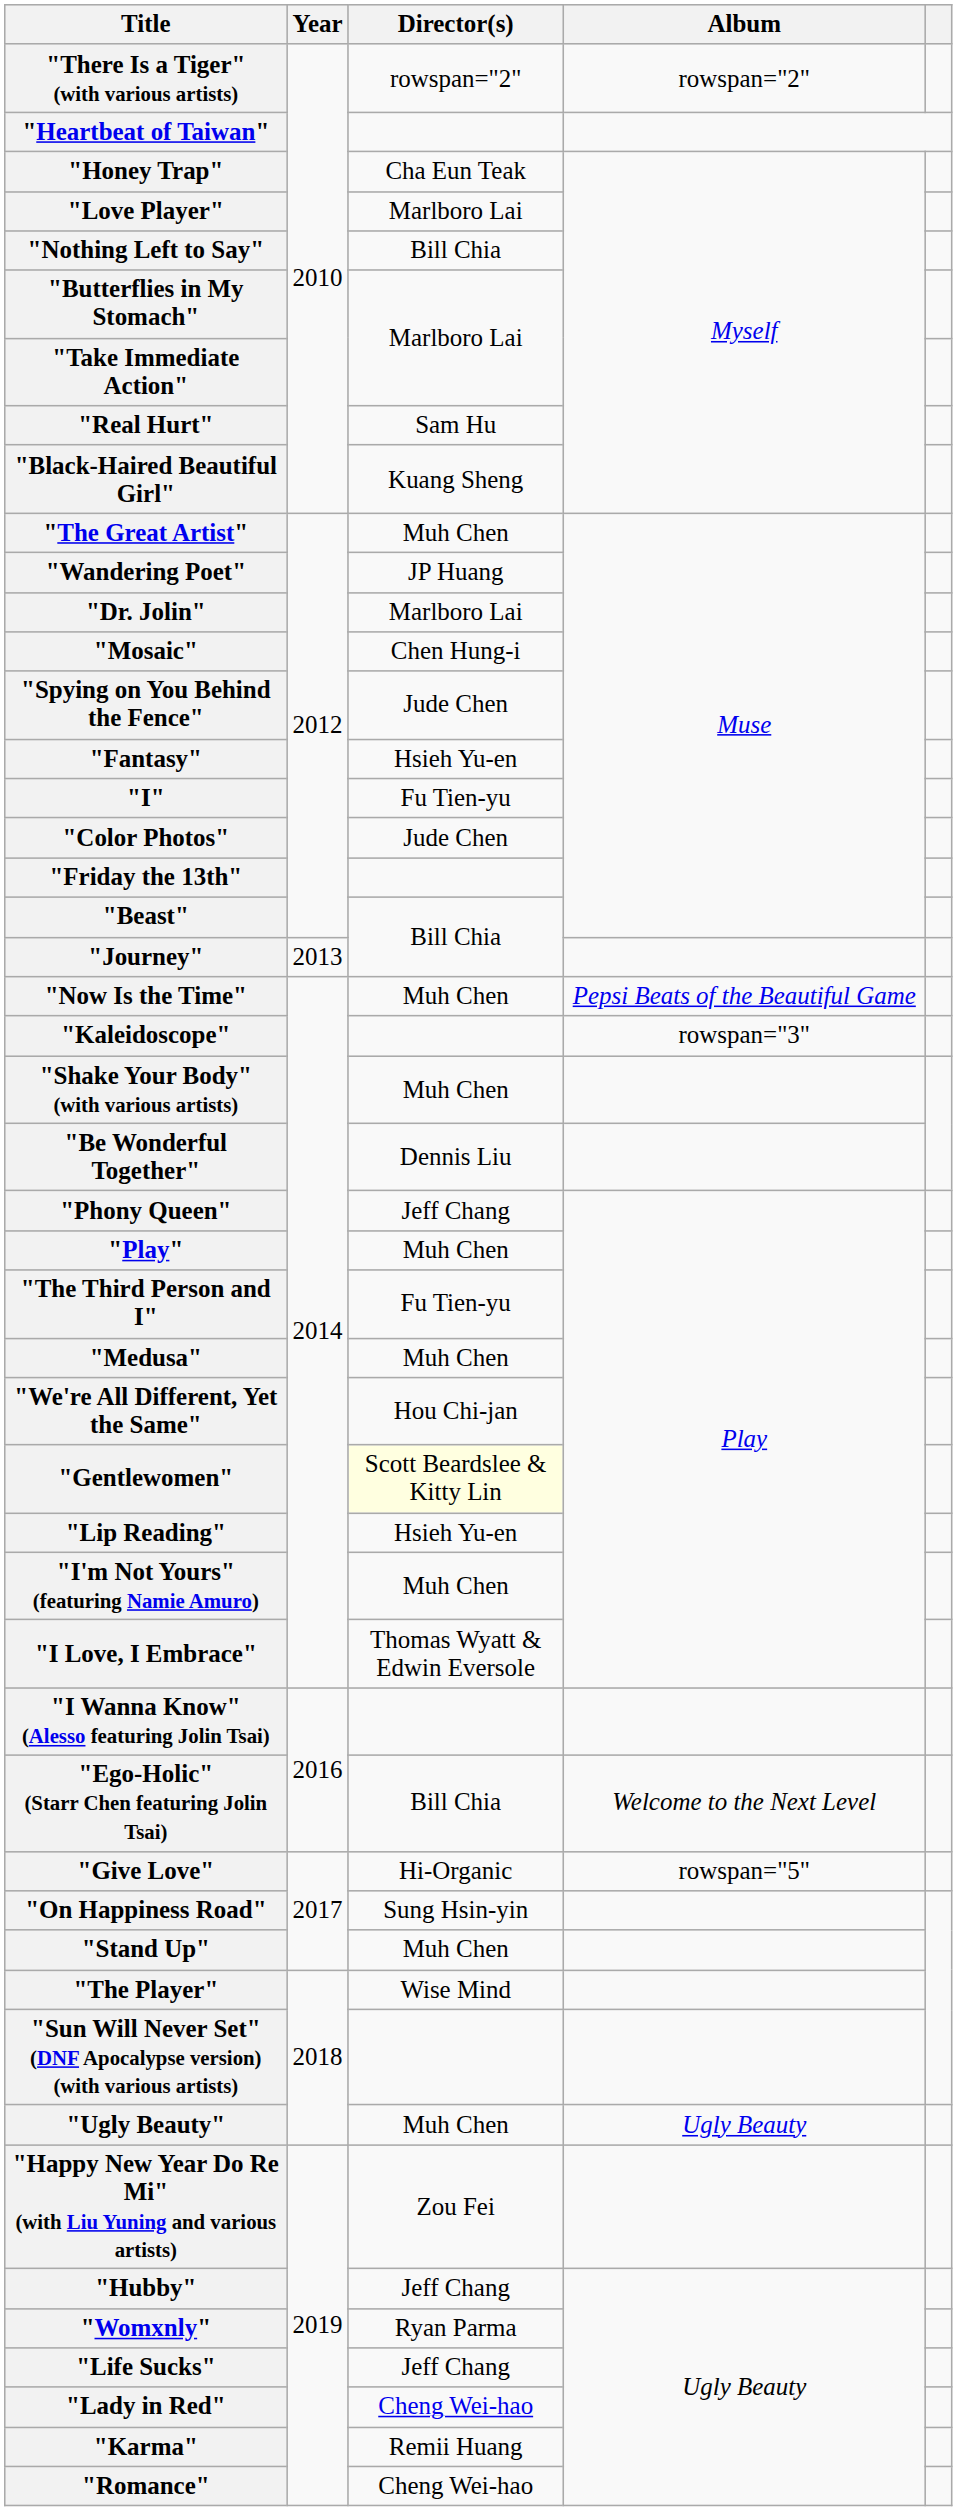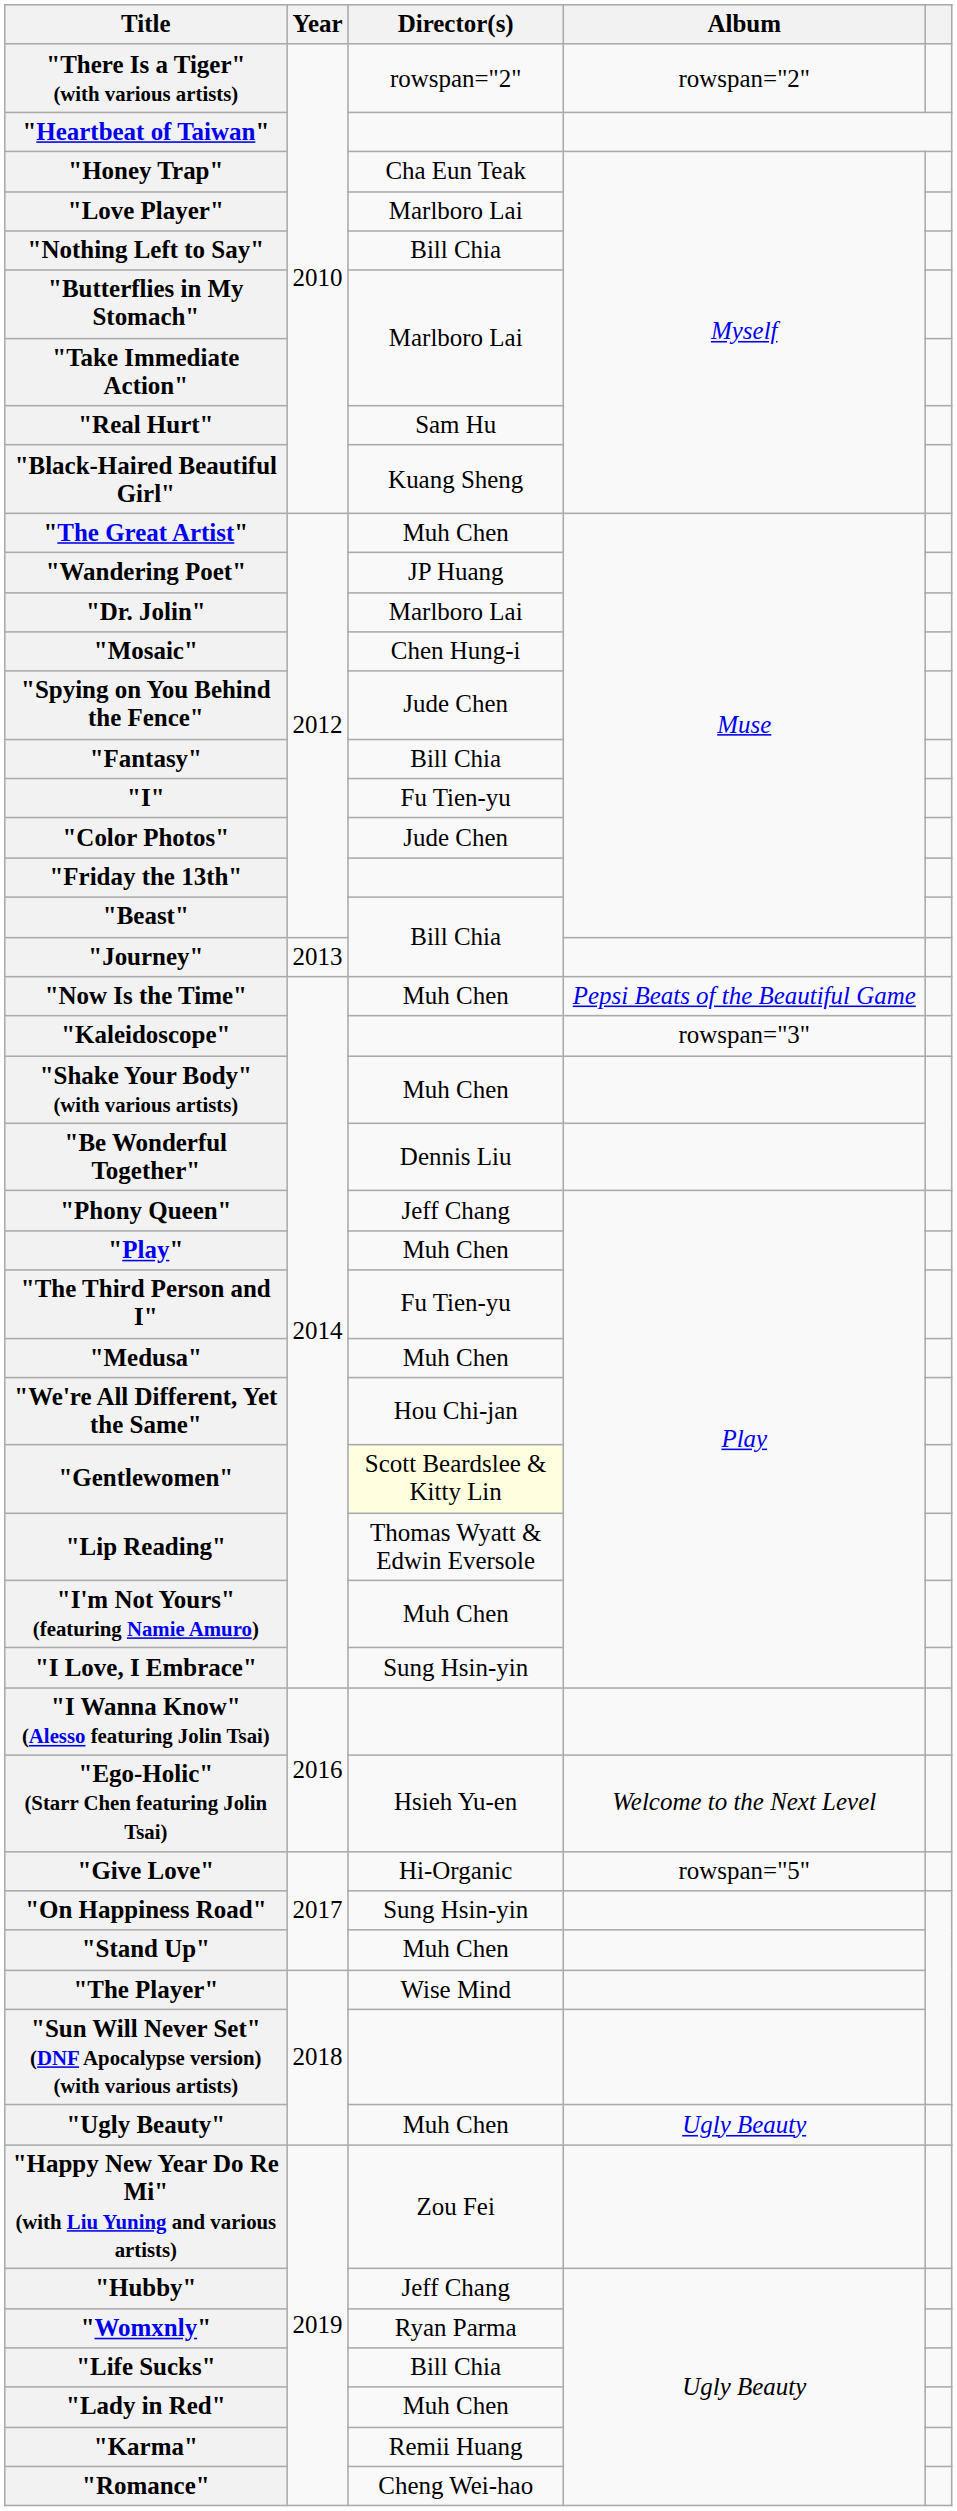"Fantasy" | Director(s): Hsieh Yu-en -> Bill Chia
"Lip Reading" | Director(s): Hsieh Yu-en -> Thomas Wyatt & Edwin Eversole
"I Love, I Embrace" | Director(s): Thomas Wyatt & Edwin Eversole -> Sung Hsin-yin
"Ego-Holic" (Starr Chen featuring Jolin Tsai) | Director(s): Bill Chia -> Hsieh Yu-en
"Life Sucks" | Director(s): Jeff Chang -> Bill Chia
"Lady in Red" | Director(s): Cheng Wei-hao -> Muh Chen
